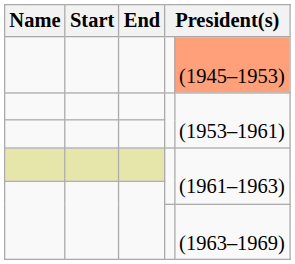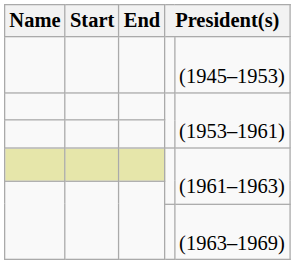row 2 | column 5: lightsalmon background -> no background
